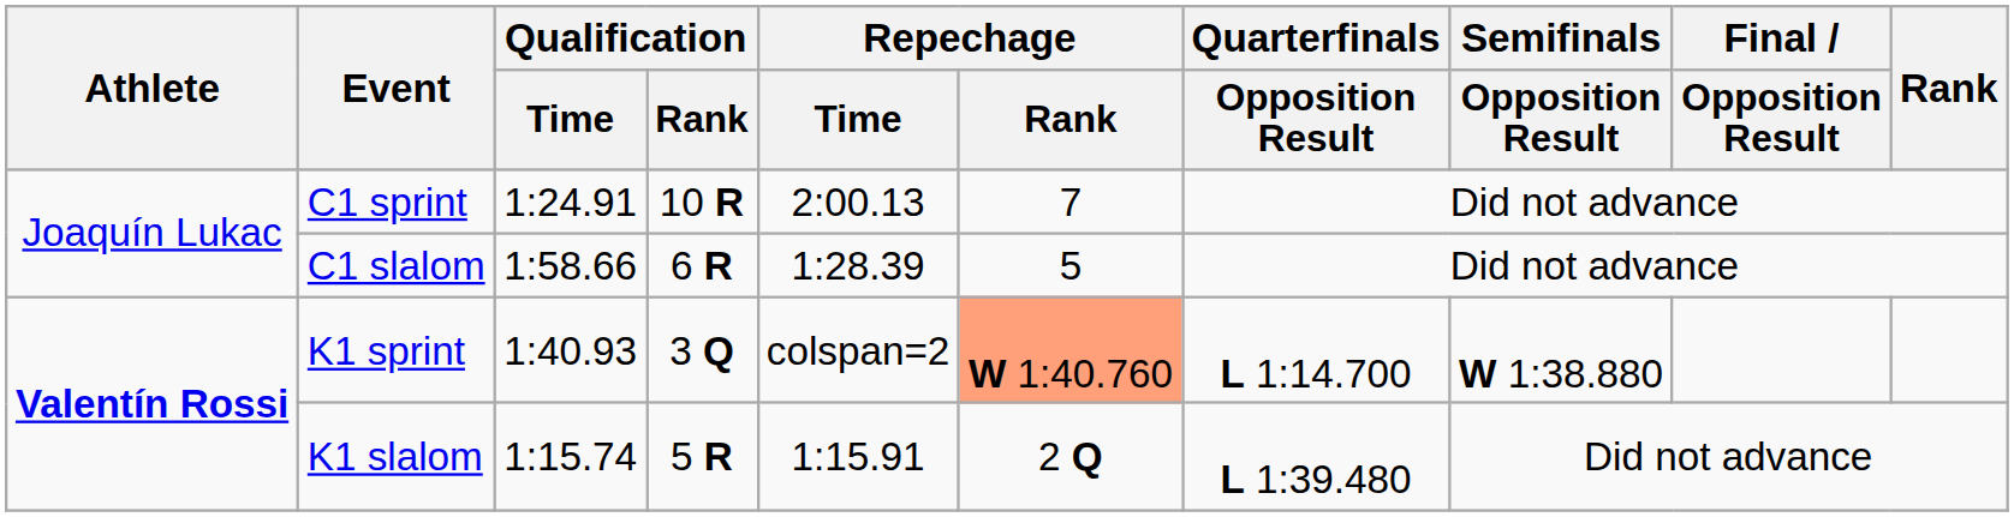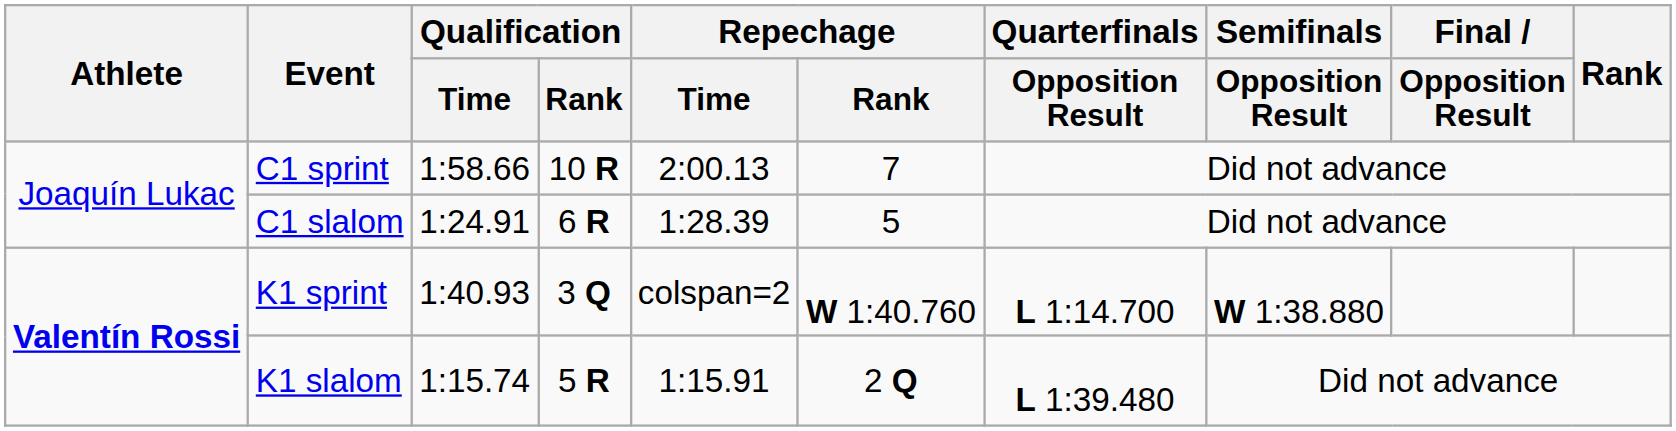C1 sprint | Qualification / Time: 1:24.91 -> 1:58.66
C1 slalom | Qualification / Time: 1:58.66 -> 1:24.91
K1 sprint | Repechage / Rank: lightsalmon background -> no background
